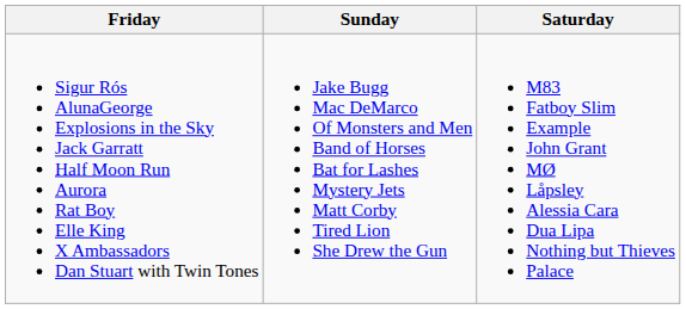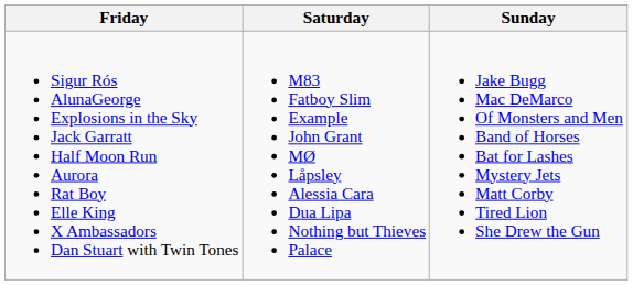columns swapped: Saturday <-> Sunday
